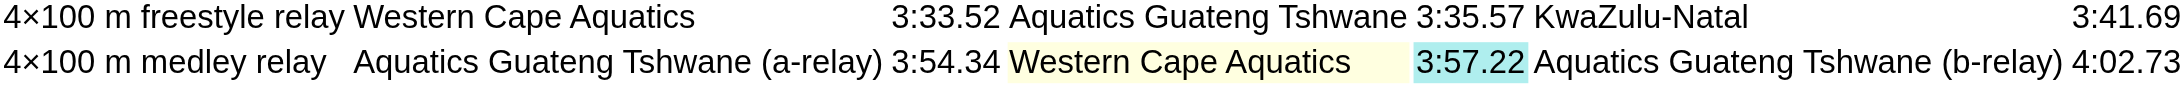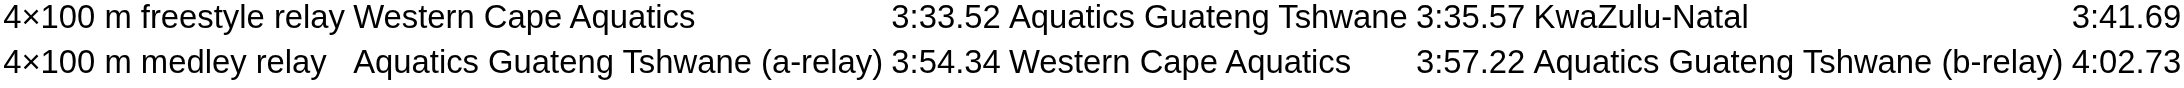4×100 m medley relay | column 4: lightyellow background -> no background
4×100 m medley relay | column 5: paleturquoise background -> no background
